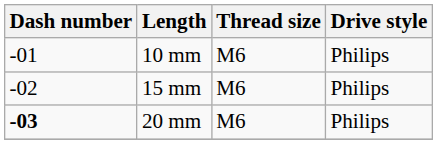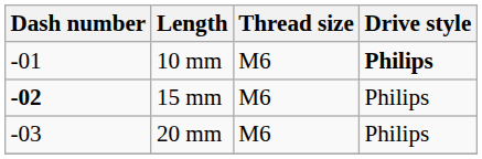10 mm | Drive style: normal -> bold
15 mm | Dash number: normal -> bold
20 mm | Dash number: bold -> normal
